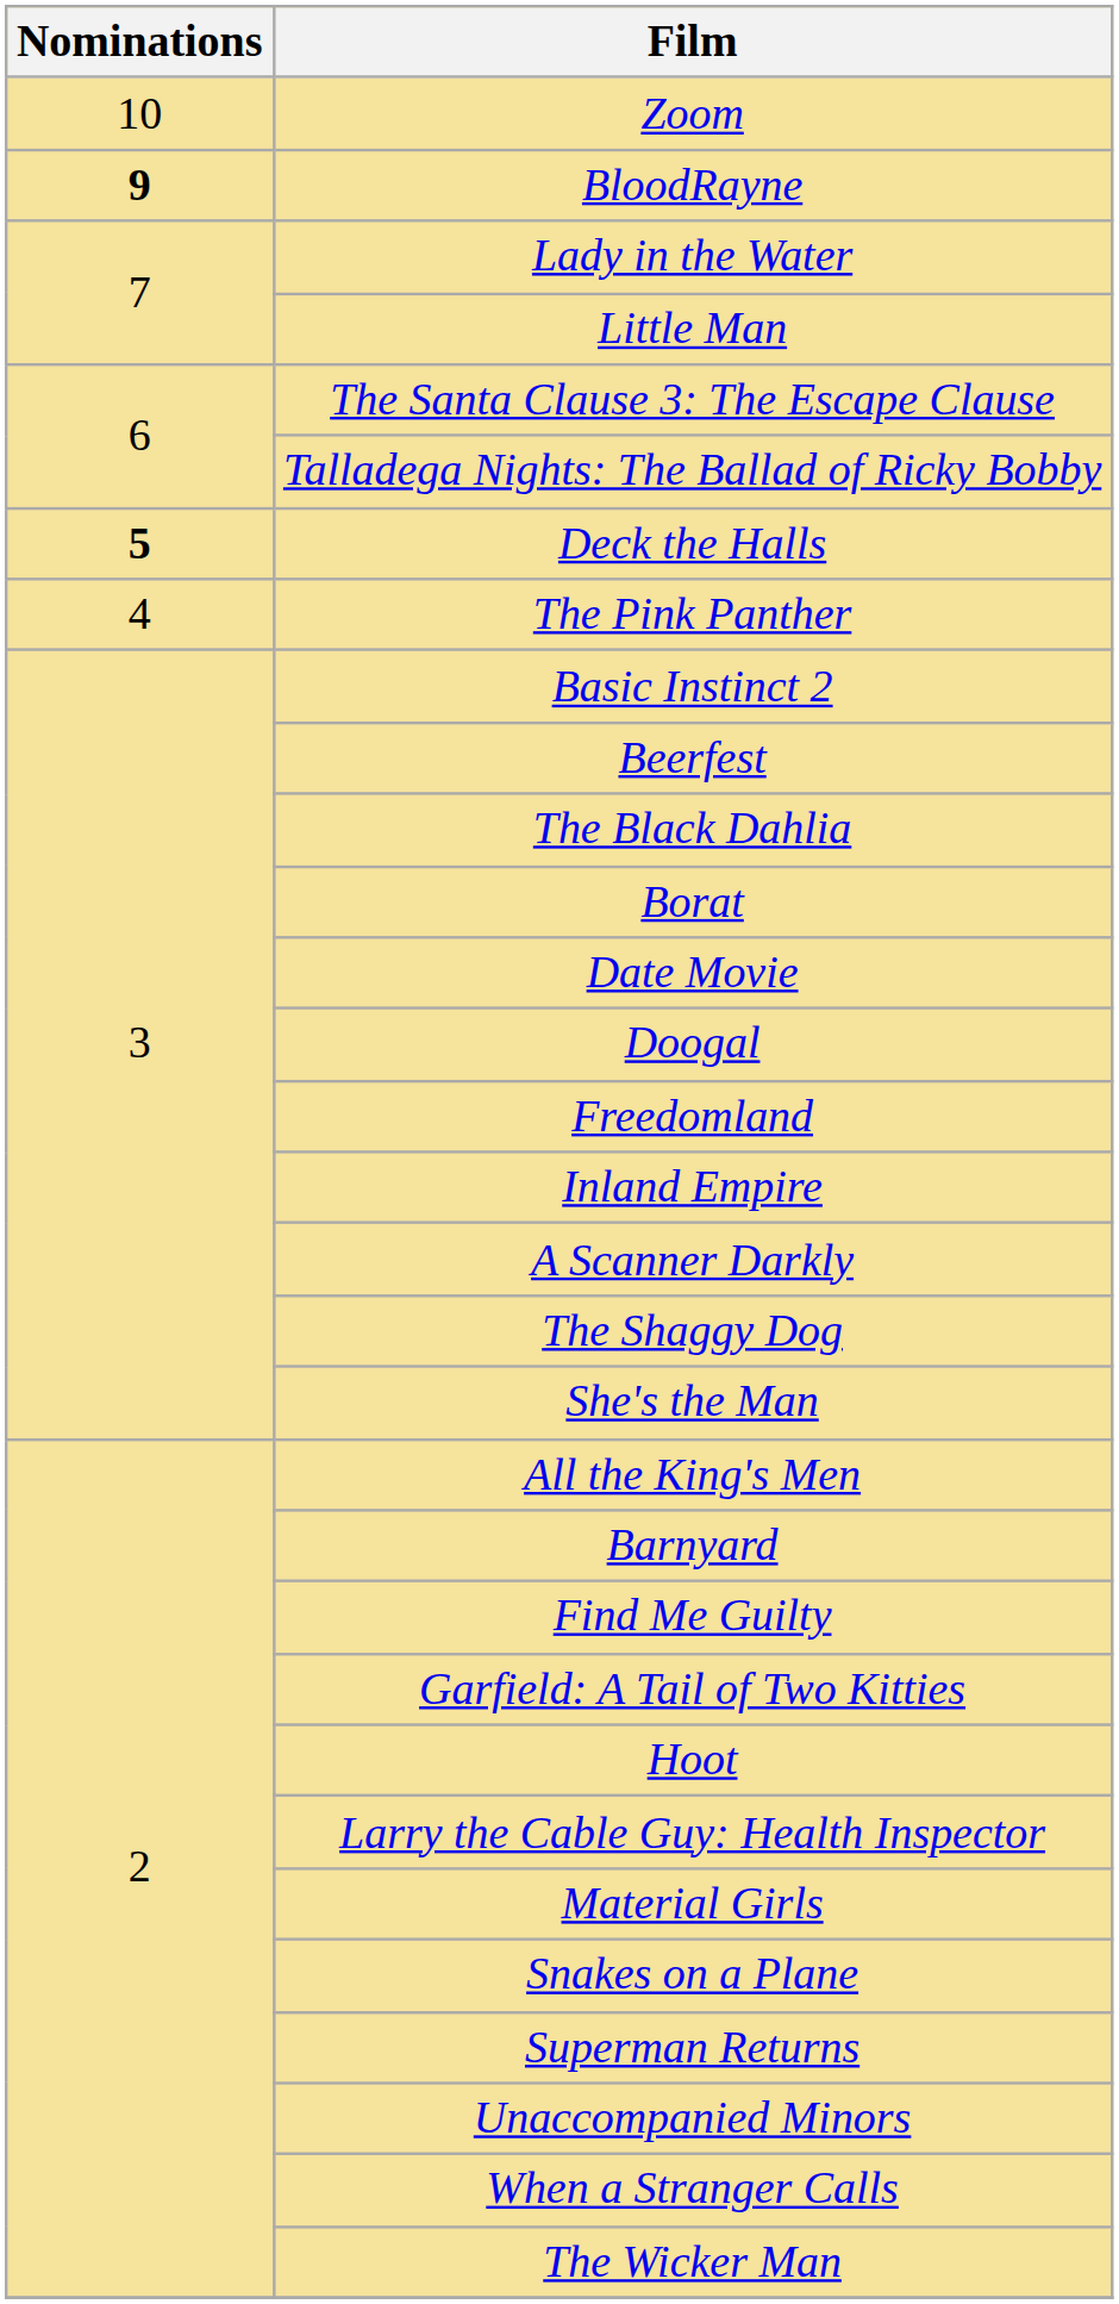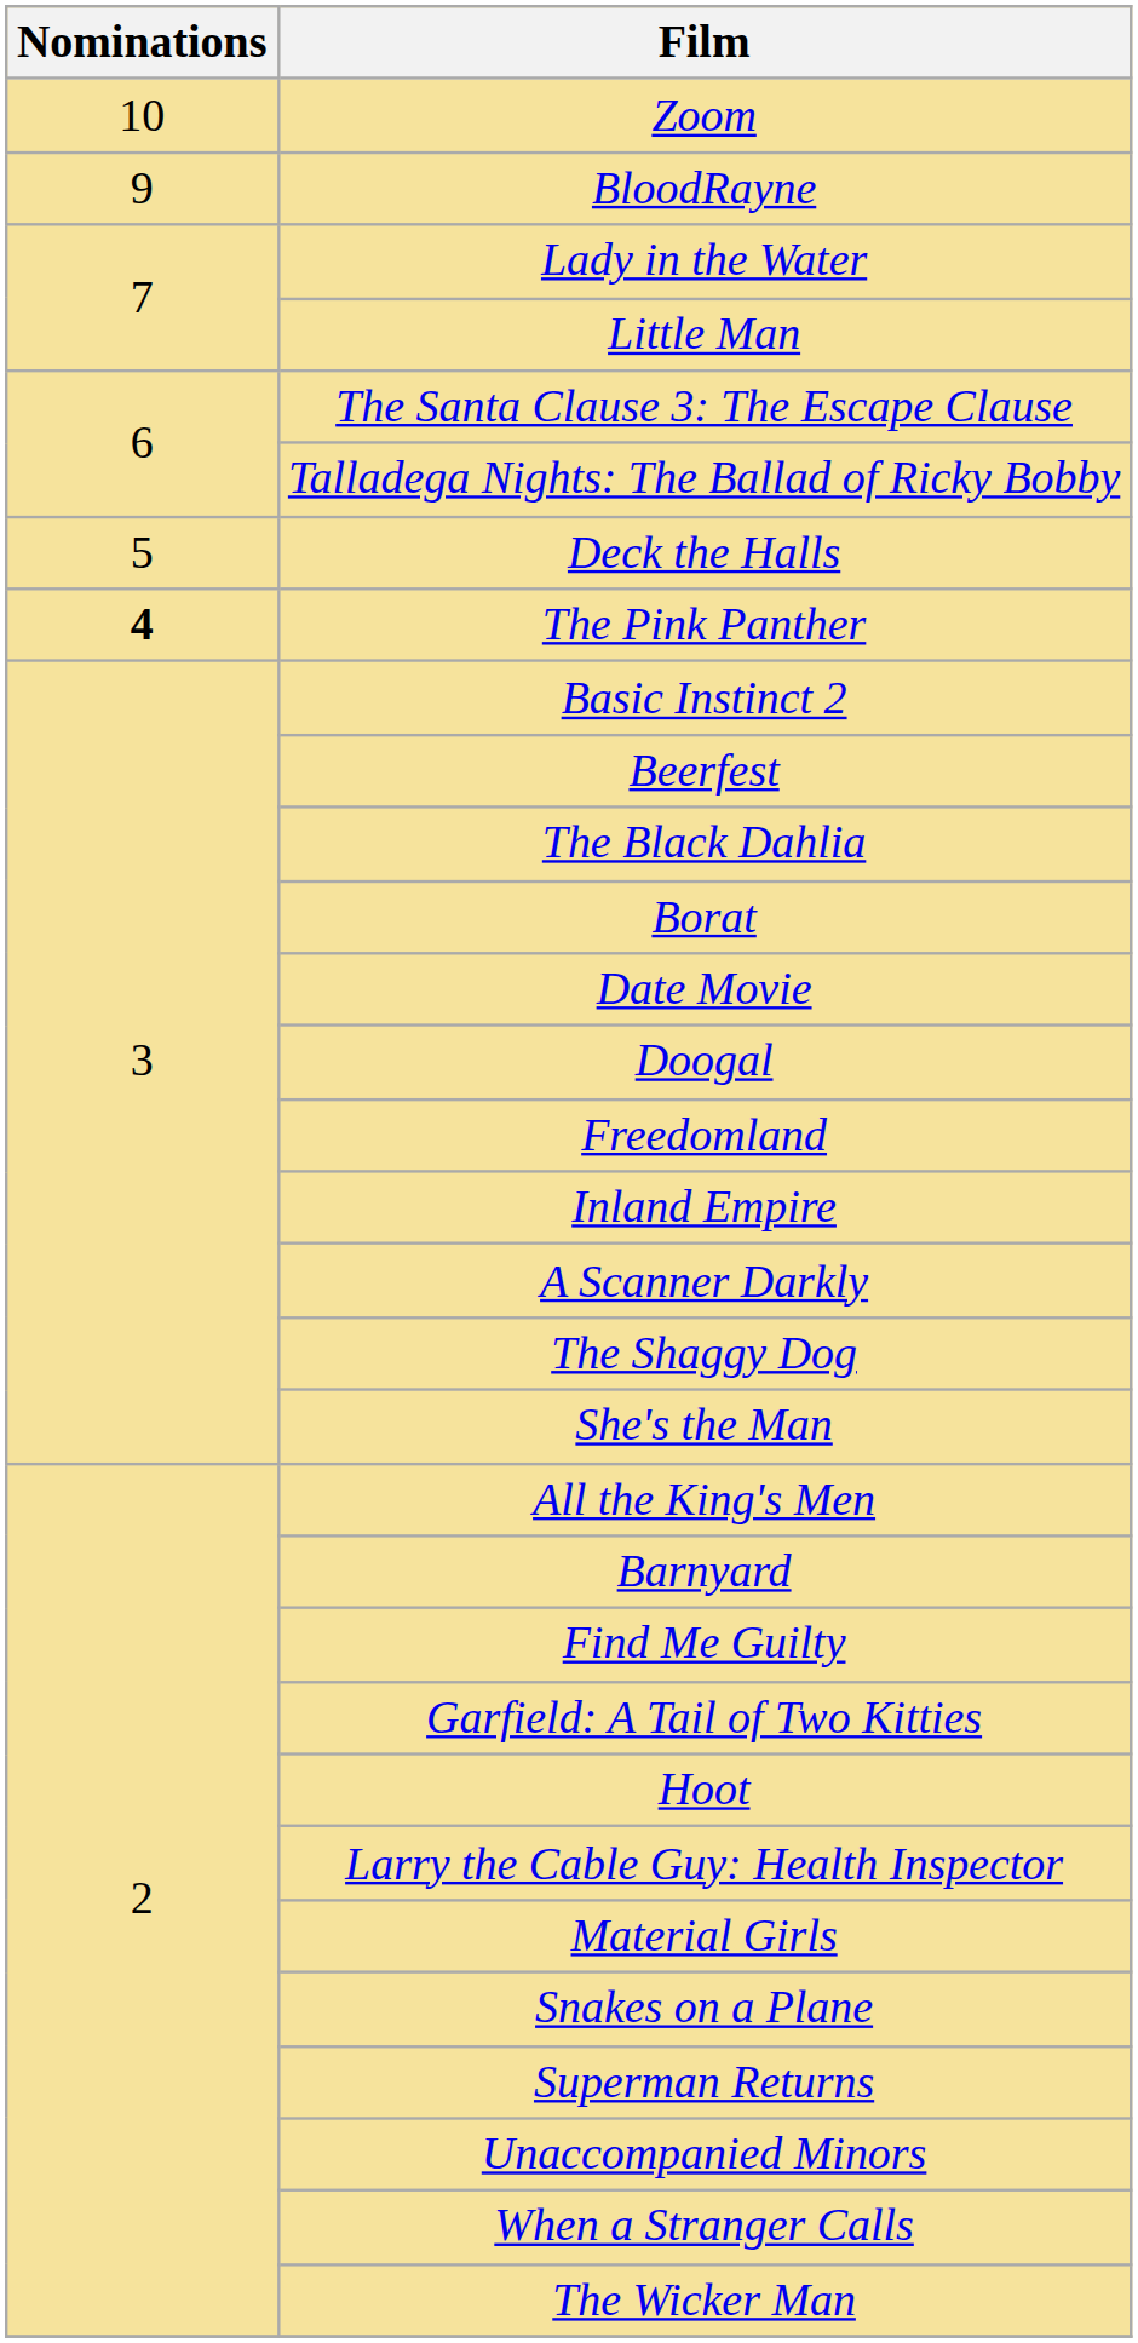BloodRayne | Nominations: bold -> normal
Deck the Halls | Nominations: bold -> normal
The Pink Panther | Nominations: normal -> bold
